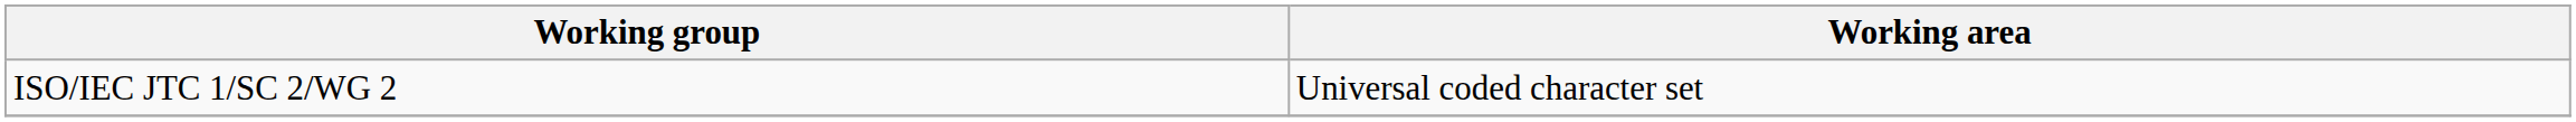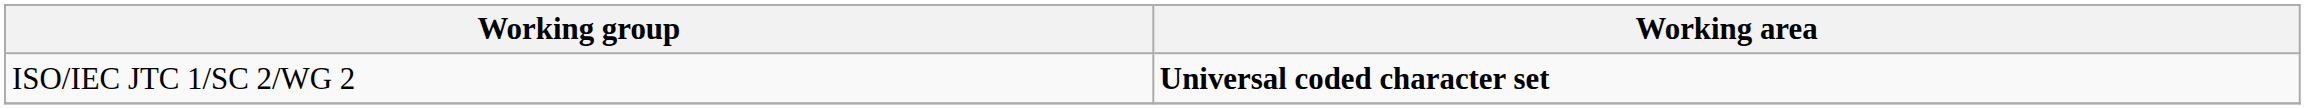ISO/IEC JTC 1/SC 2/WG 2 | Working area: normal -> bold
